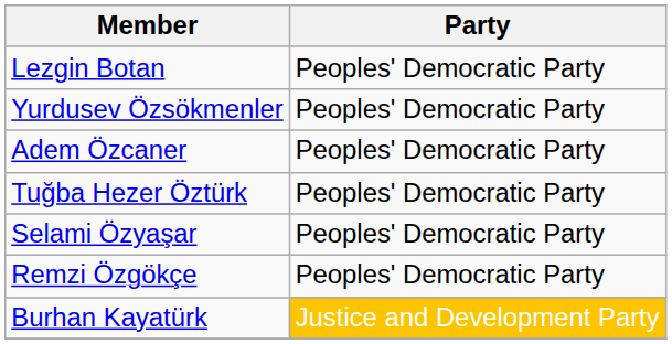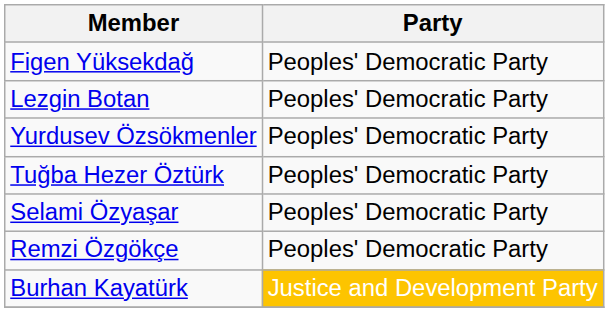+ row: Figen Yüksekdağ | Peoples' Democratic Party
- row: Adem Özcaner | Peoples' Democratic Party
